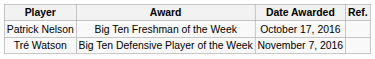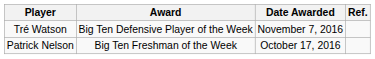rows swapped: Patrick Nelson <-> Tré Watson
